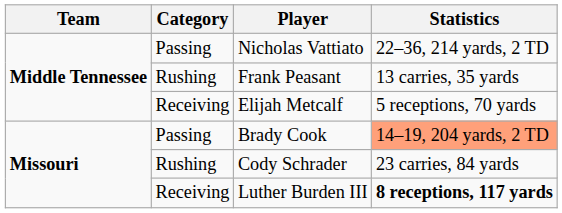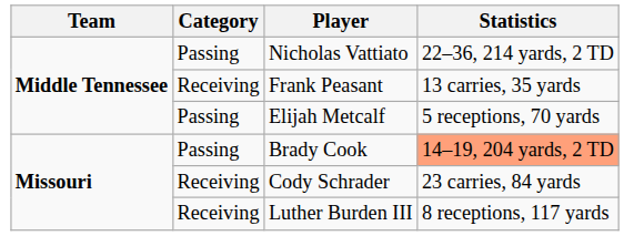Frank Peasant | Category: Rushing -> Receiving
Elijah Metcalf | Category: Receiving -> Passing
Cody Schrader | Category: Rushing -> Receiving
Luther Burden III | Statistics: bold -> normal
